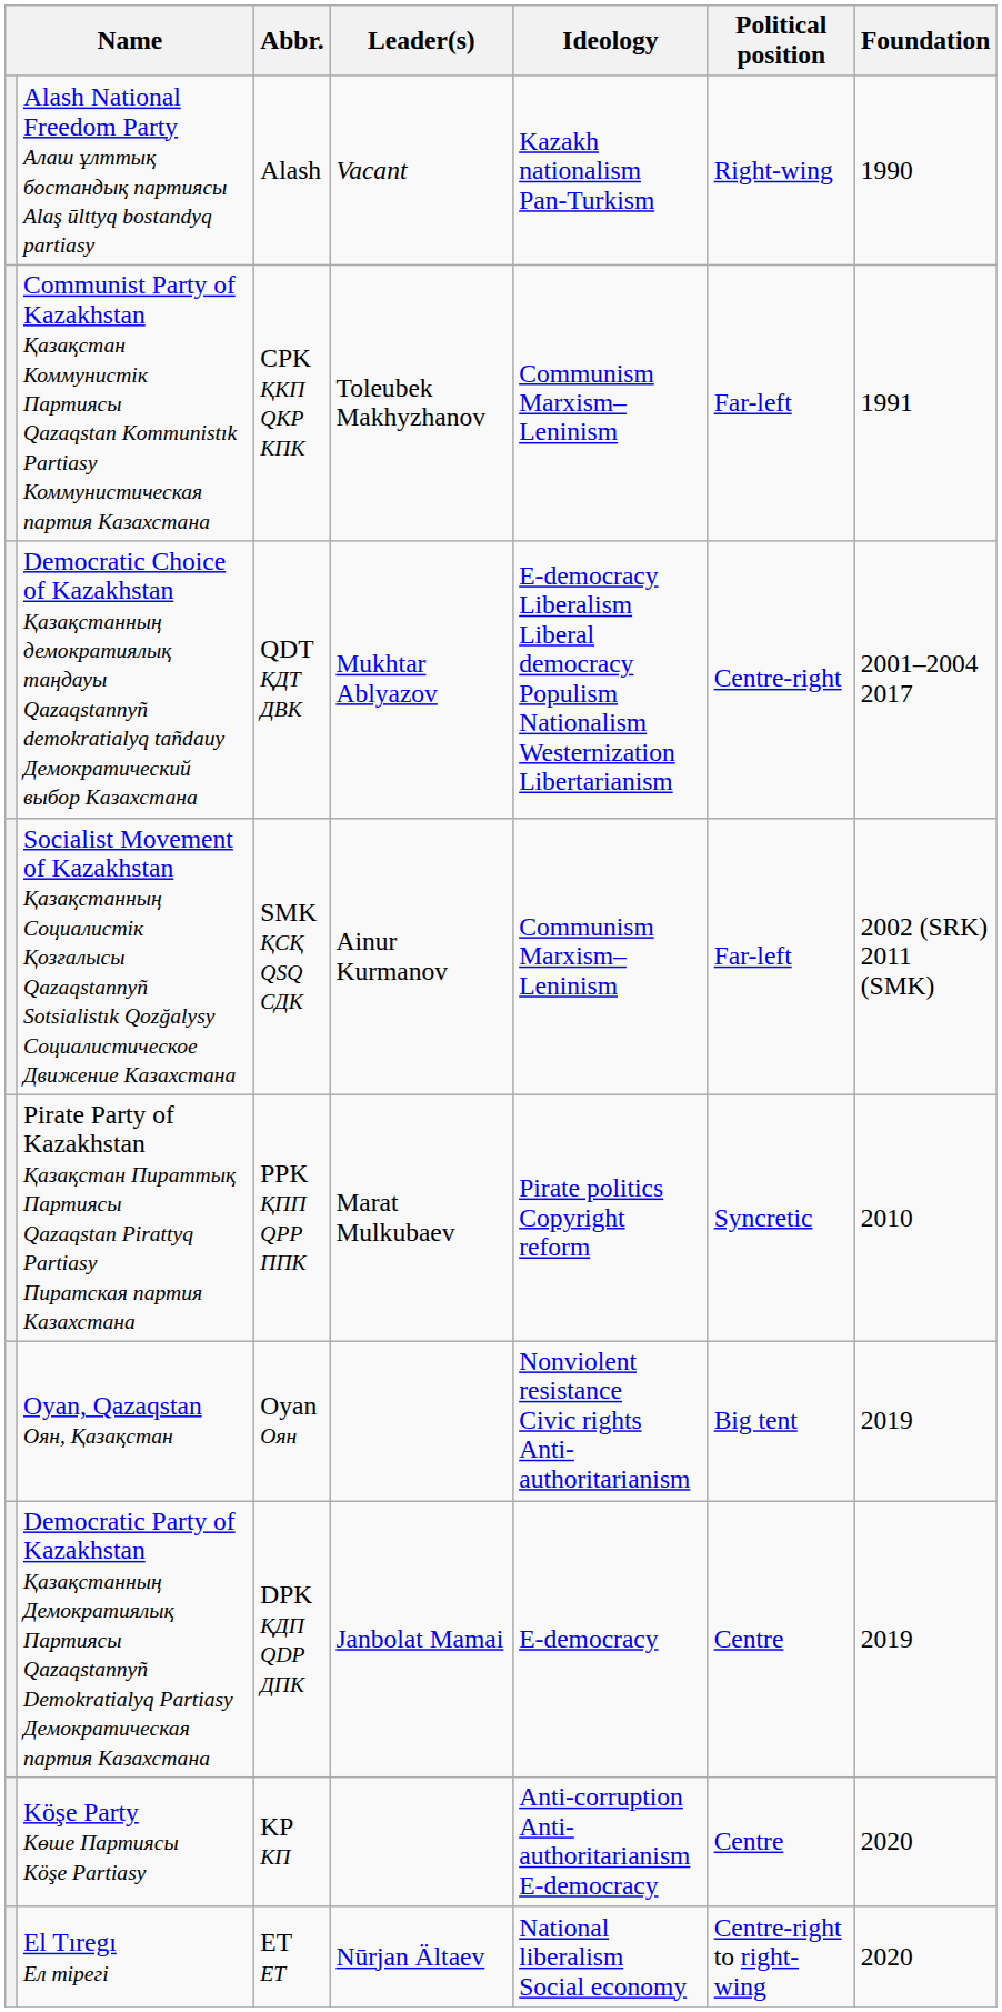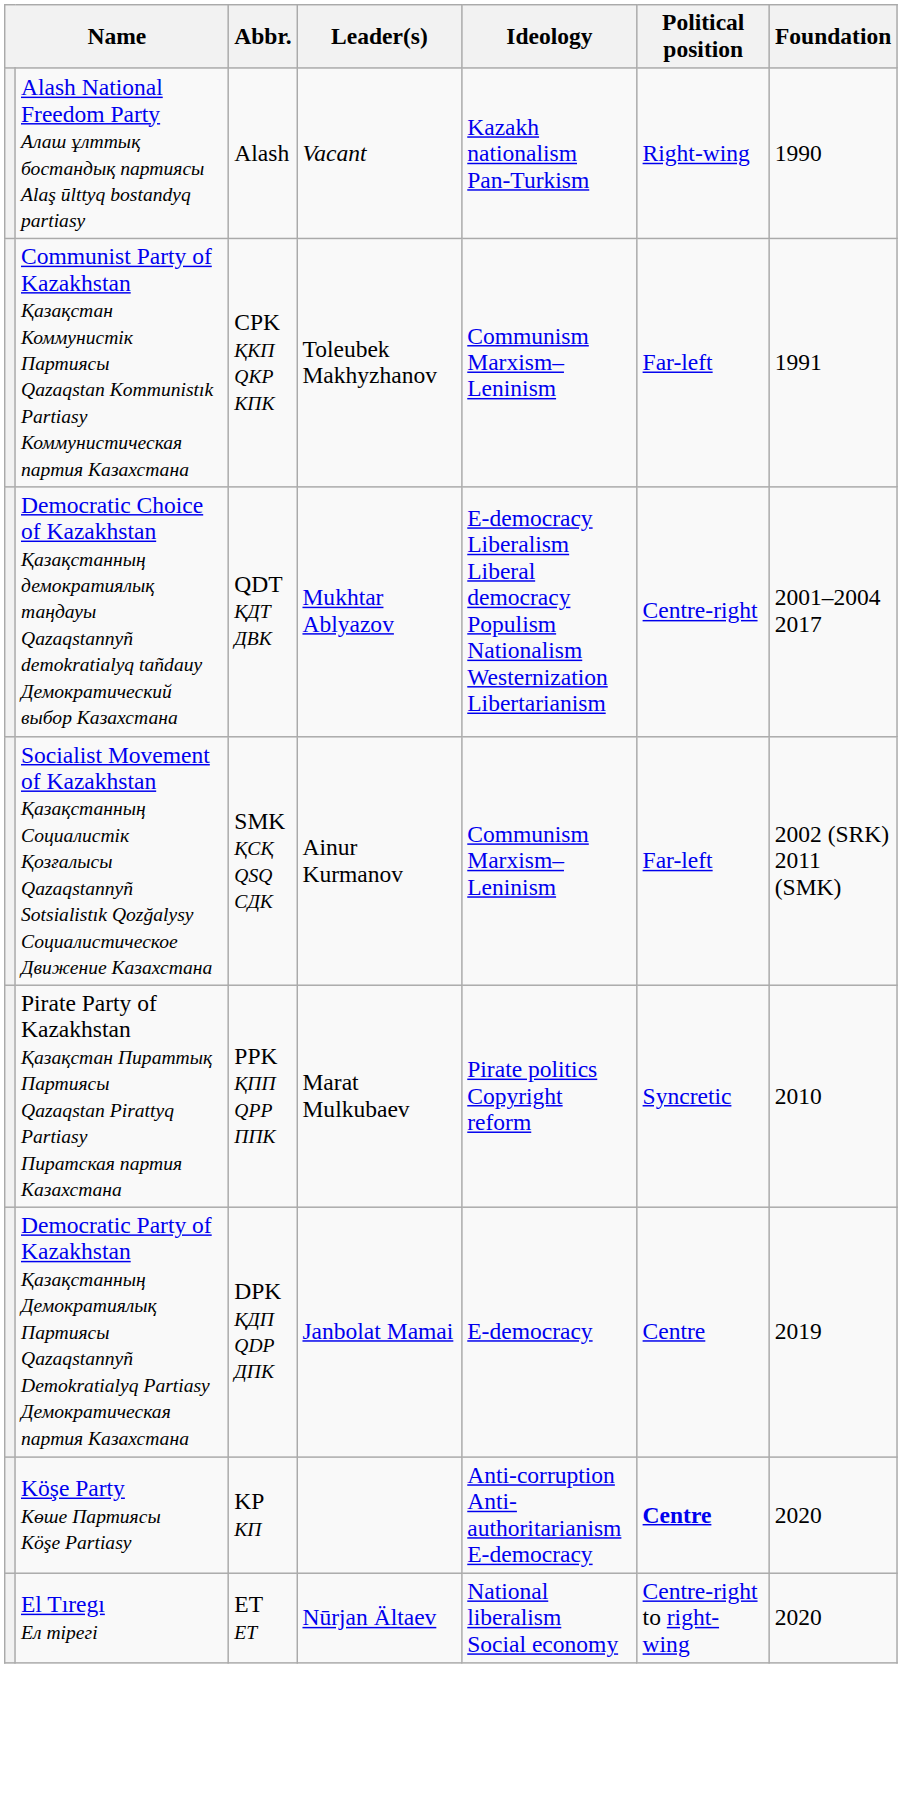- row: Oyan, Qazaqstan Оян, Қазақстан | Oyan Оян | Nonviolent resistance Civic rights Anti-authoritarianism | Big tent | 2019
Köşe Party Көше Партиясы Köşe Partiasy | Political position: normal -> bold
